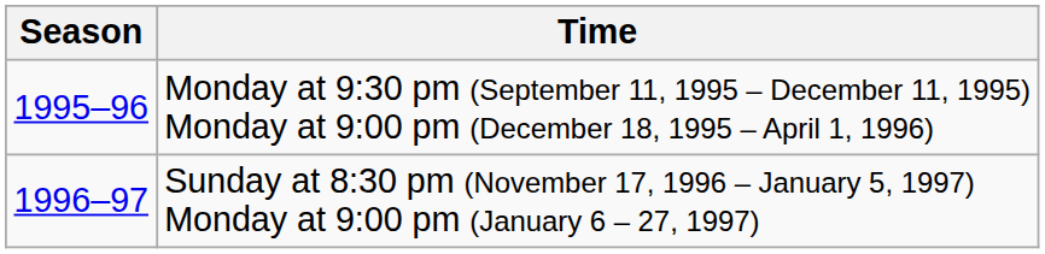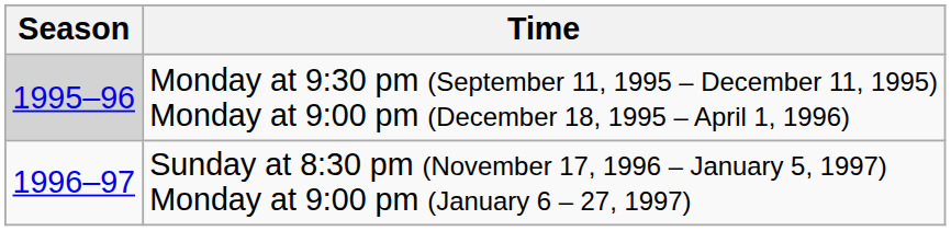row 2 | Season: no background -> lightgrey background
